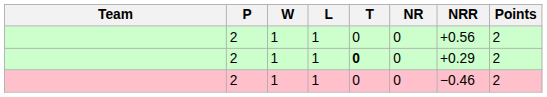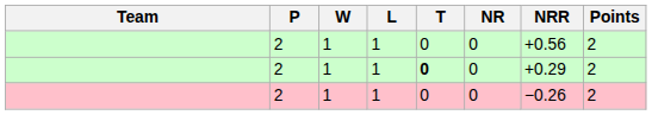row 4 | NRR: −0.46 -> −0.26
